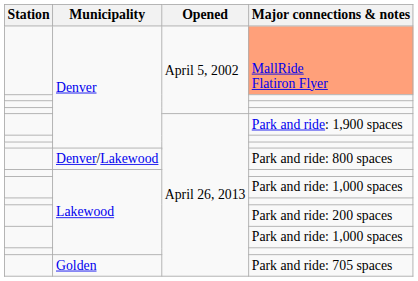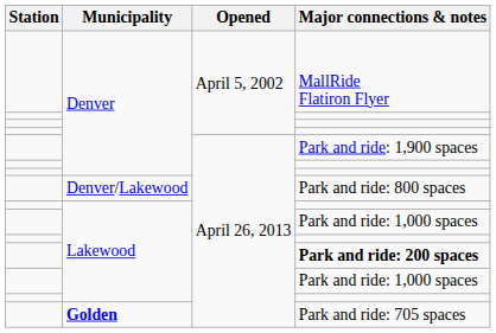MallRide Flatiron Flyer | Major connections & notes: lightsalmon background -> no background
Park and ride: 200 spaces | Major connections & notes: normal -> bold
Park and ride: 705 spaces | Municipality: normal -> bold
